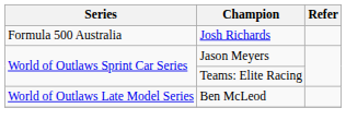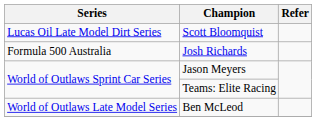+ row: Lucas Oil Late Model Dirt Series | Scott Bloomquist
